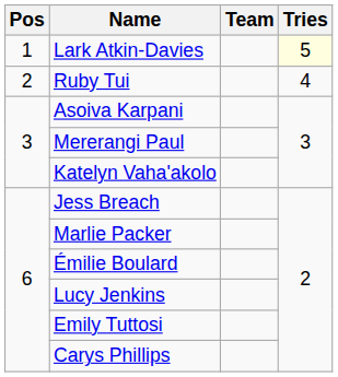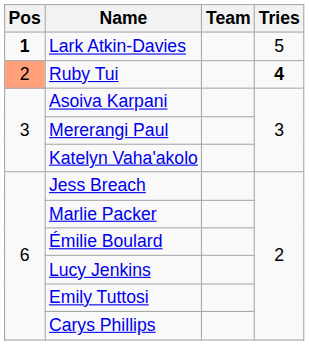Lark Atkin-Davies | Pos: normal -> bold
Lark Atkin-Davies | Tries: lightyellow background -> no background
Ruby Tui | Pos: no background -> lightsalmon background
Ruby Tui | Tries: normal -> bold
